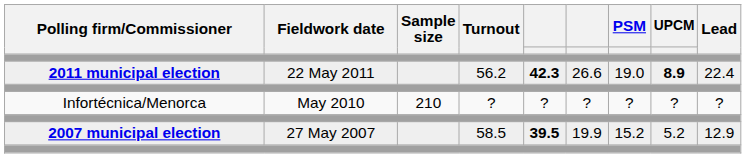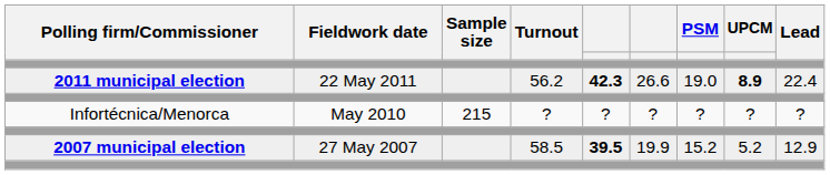Infortécnica/Menorca | Sample size: 210 -> 215
